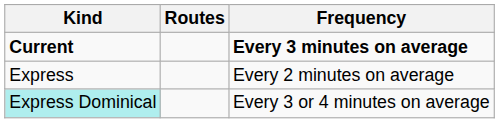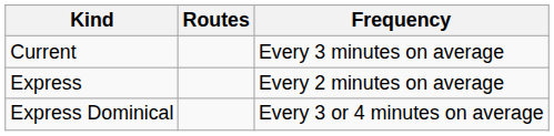row 2 | Kind: bold -> normal
row 2 | Frequency: bold -> normal
row 4 | Kind: paleturquoise background -> no background
